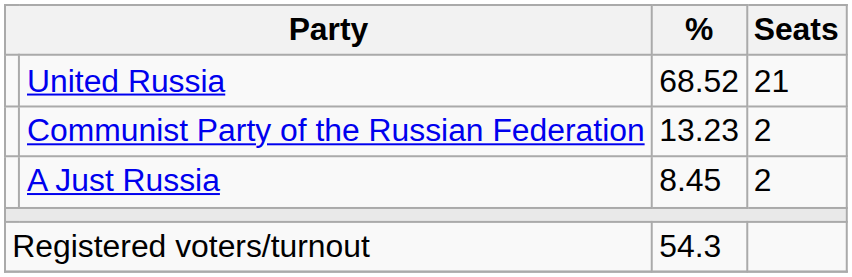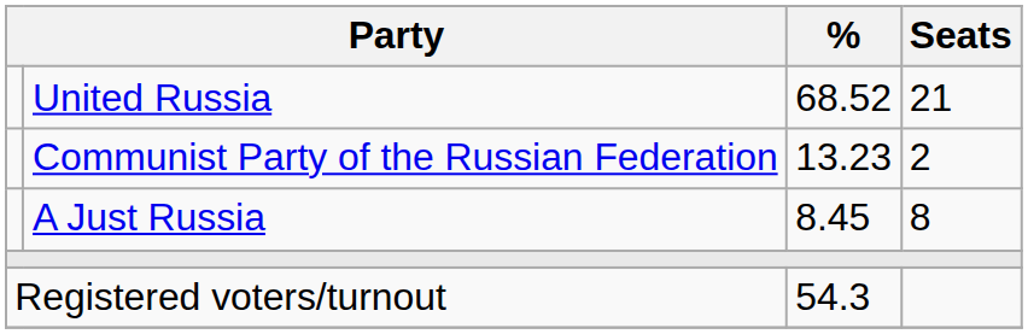A Just Russia | Seats: 2 -> 8
